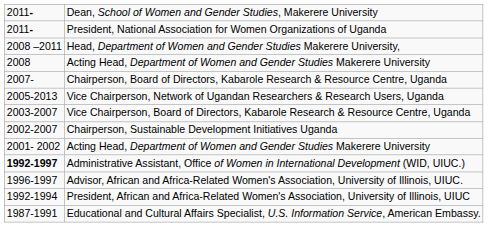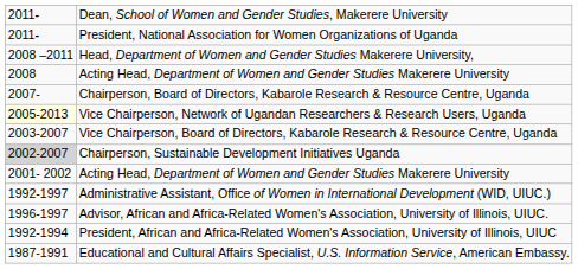row 6 | column 1: no background -> lightyellow background
row 8 | column 1: no background -> lightgrey background
row 10 | column 1: bold -> normal
